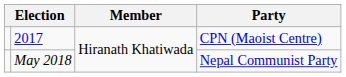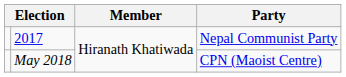2017 | Party: CPN (Maoist Centre) -> Nepal Communist Party
May 2018 | Party: Nepal Communist Party -> CPN (Maoist Centre)
